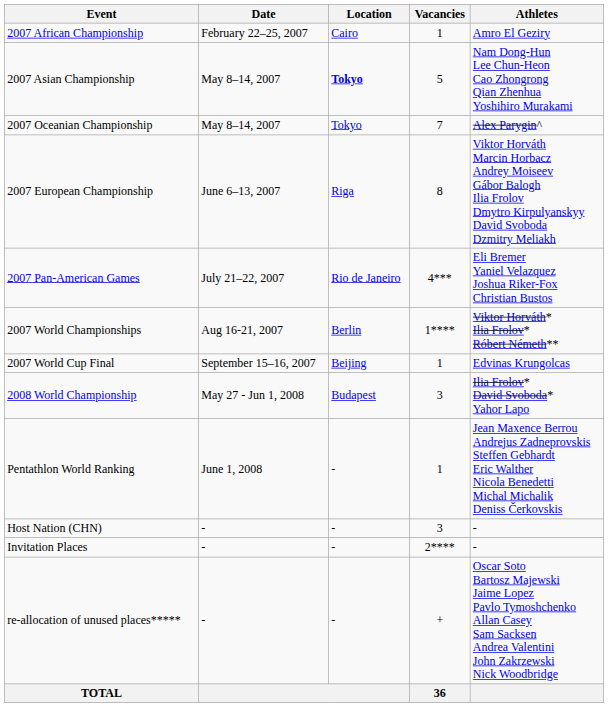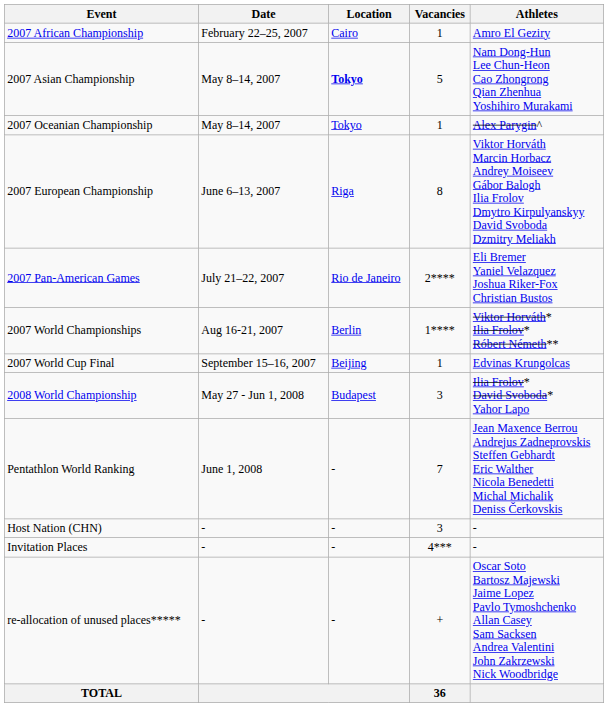2007 Oceanian Championship | Vacancies: 7 -> 1
2007 Pan-American Games | Vacancies: 4*** -> 2****
Pentathlon World Ranking | Vacancies: 1 -> 7
Invitation Places | Vacancies: 2**** -> 4***
